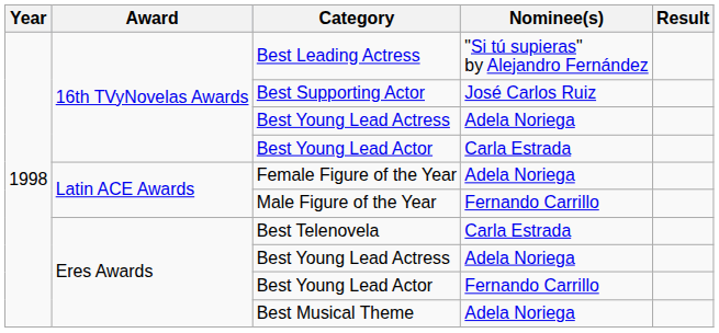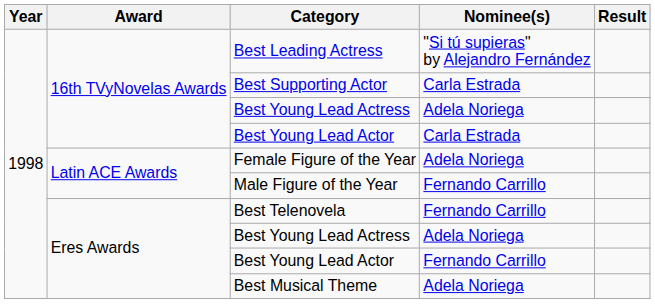Best Supporting Actor | Nominee(s): José Carlos Ruiz -> Carla Estrada
Best Telenovela | Nominee(s): Carla Estrada -> Fernando Carrillo
